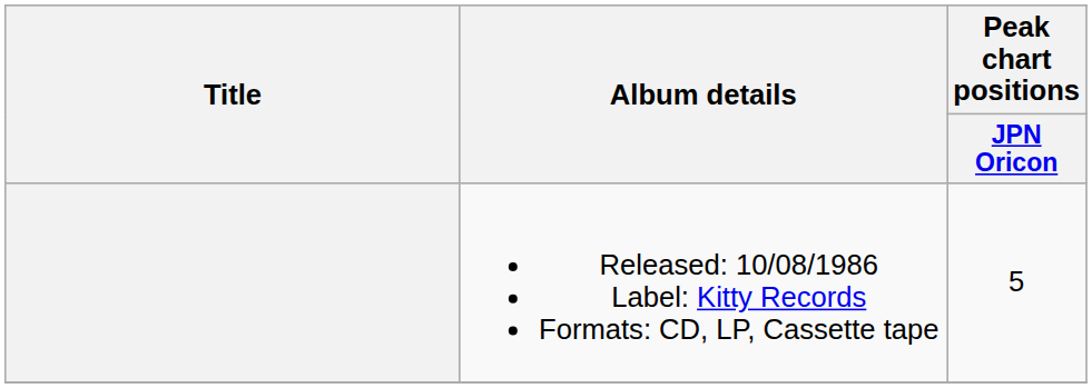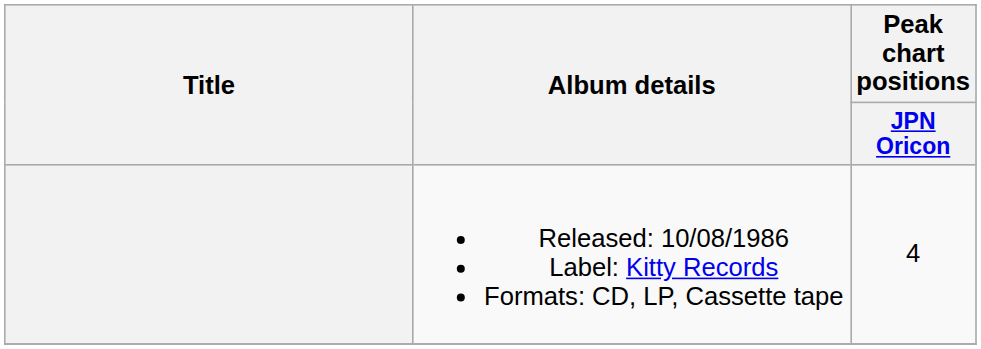row 3 | Peak chart positions / JPN Oricon: 5 -> 4
